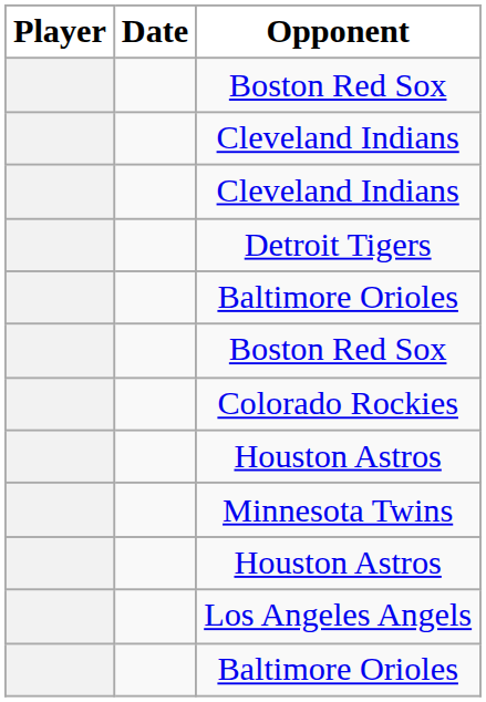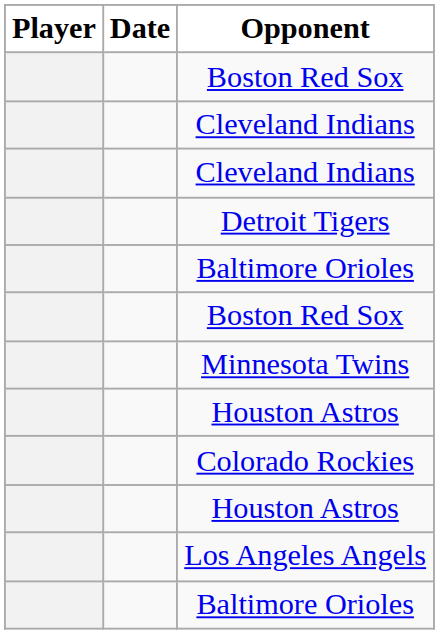rows swapped: Minnesota Twins <-> Colorado Rockies
